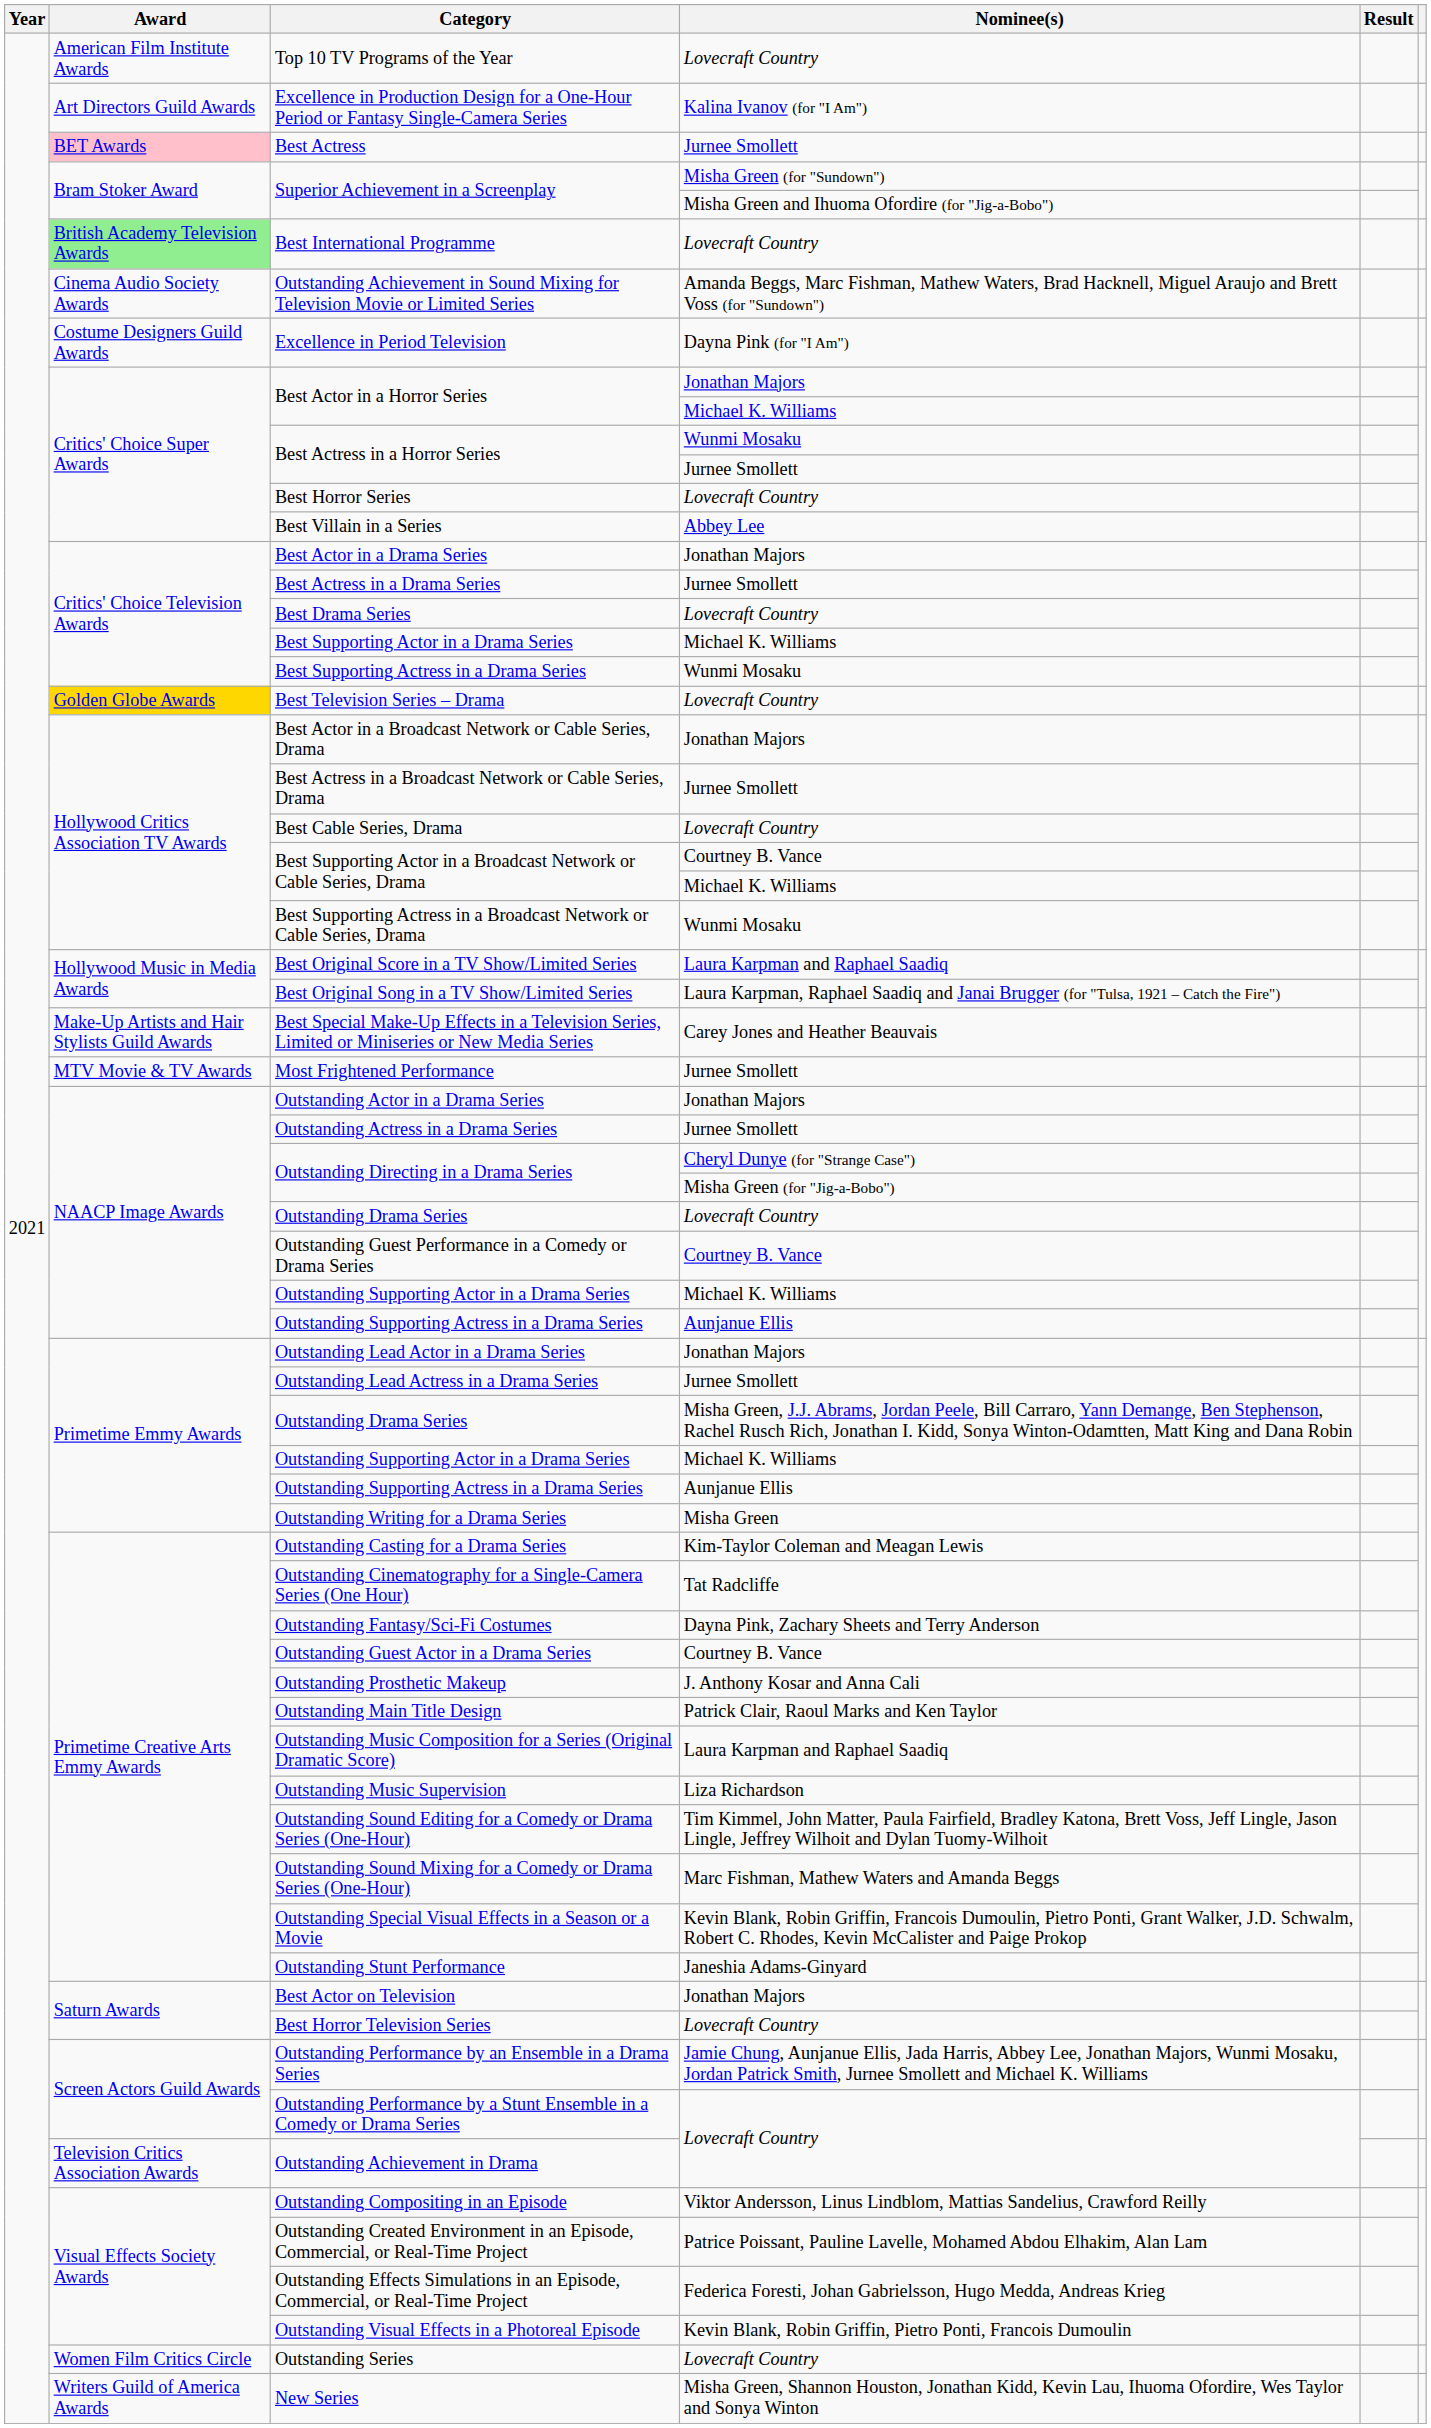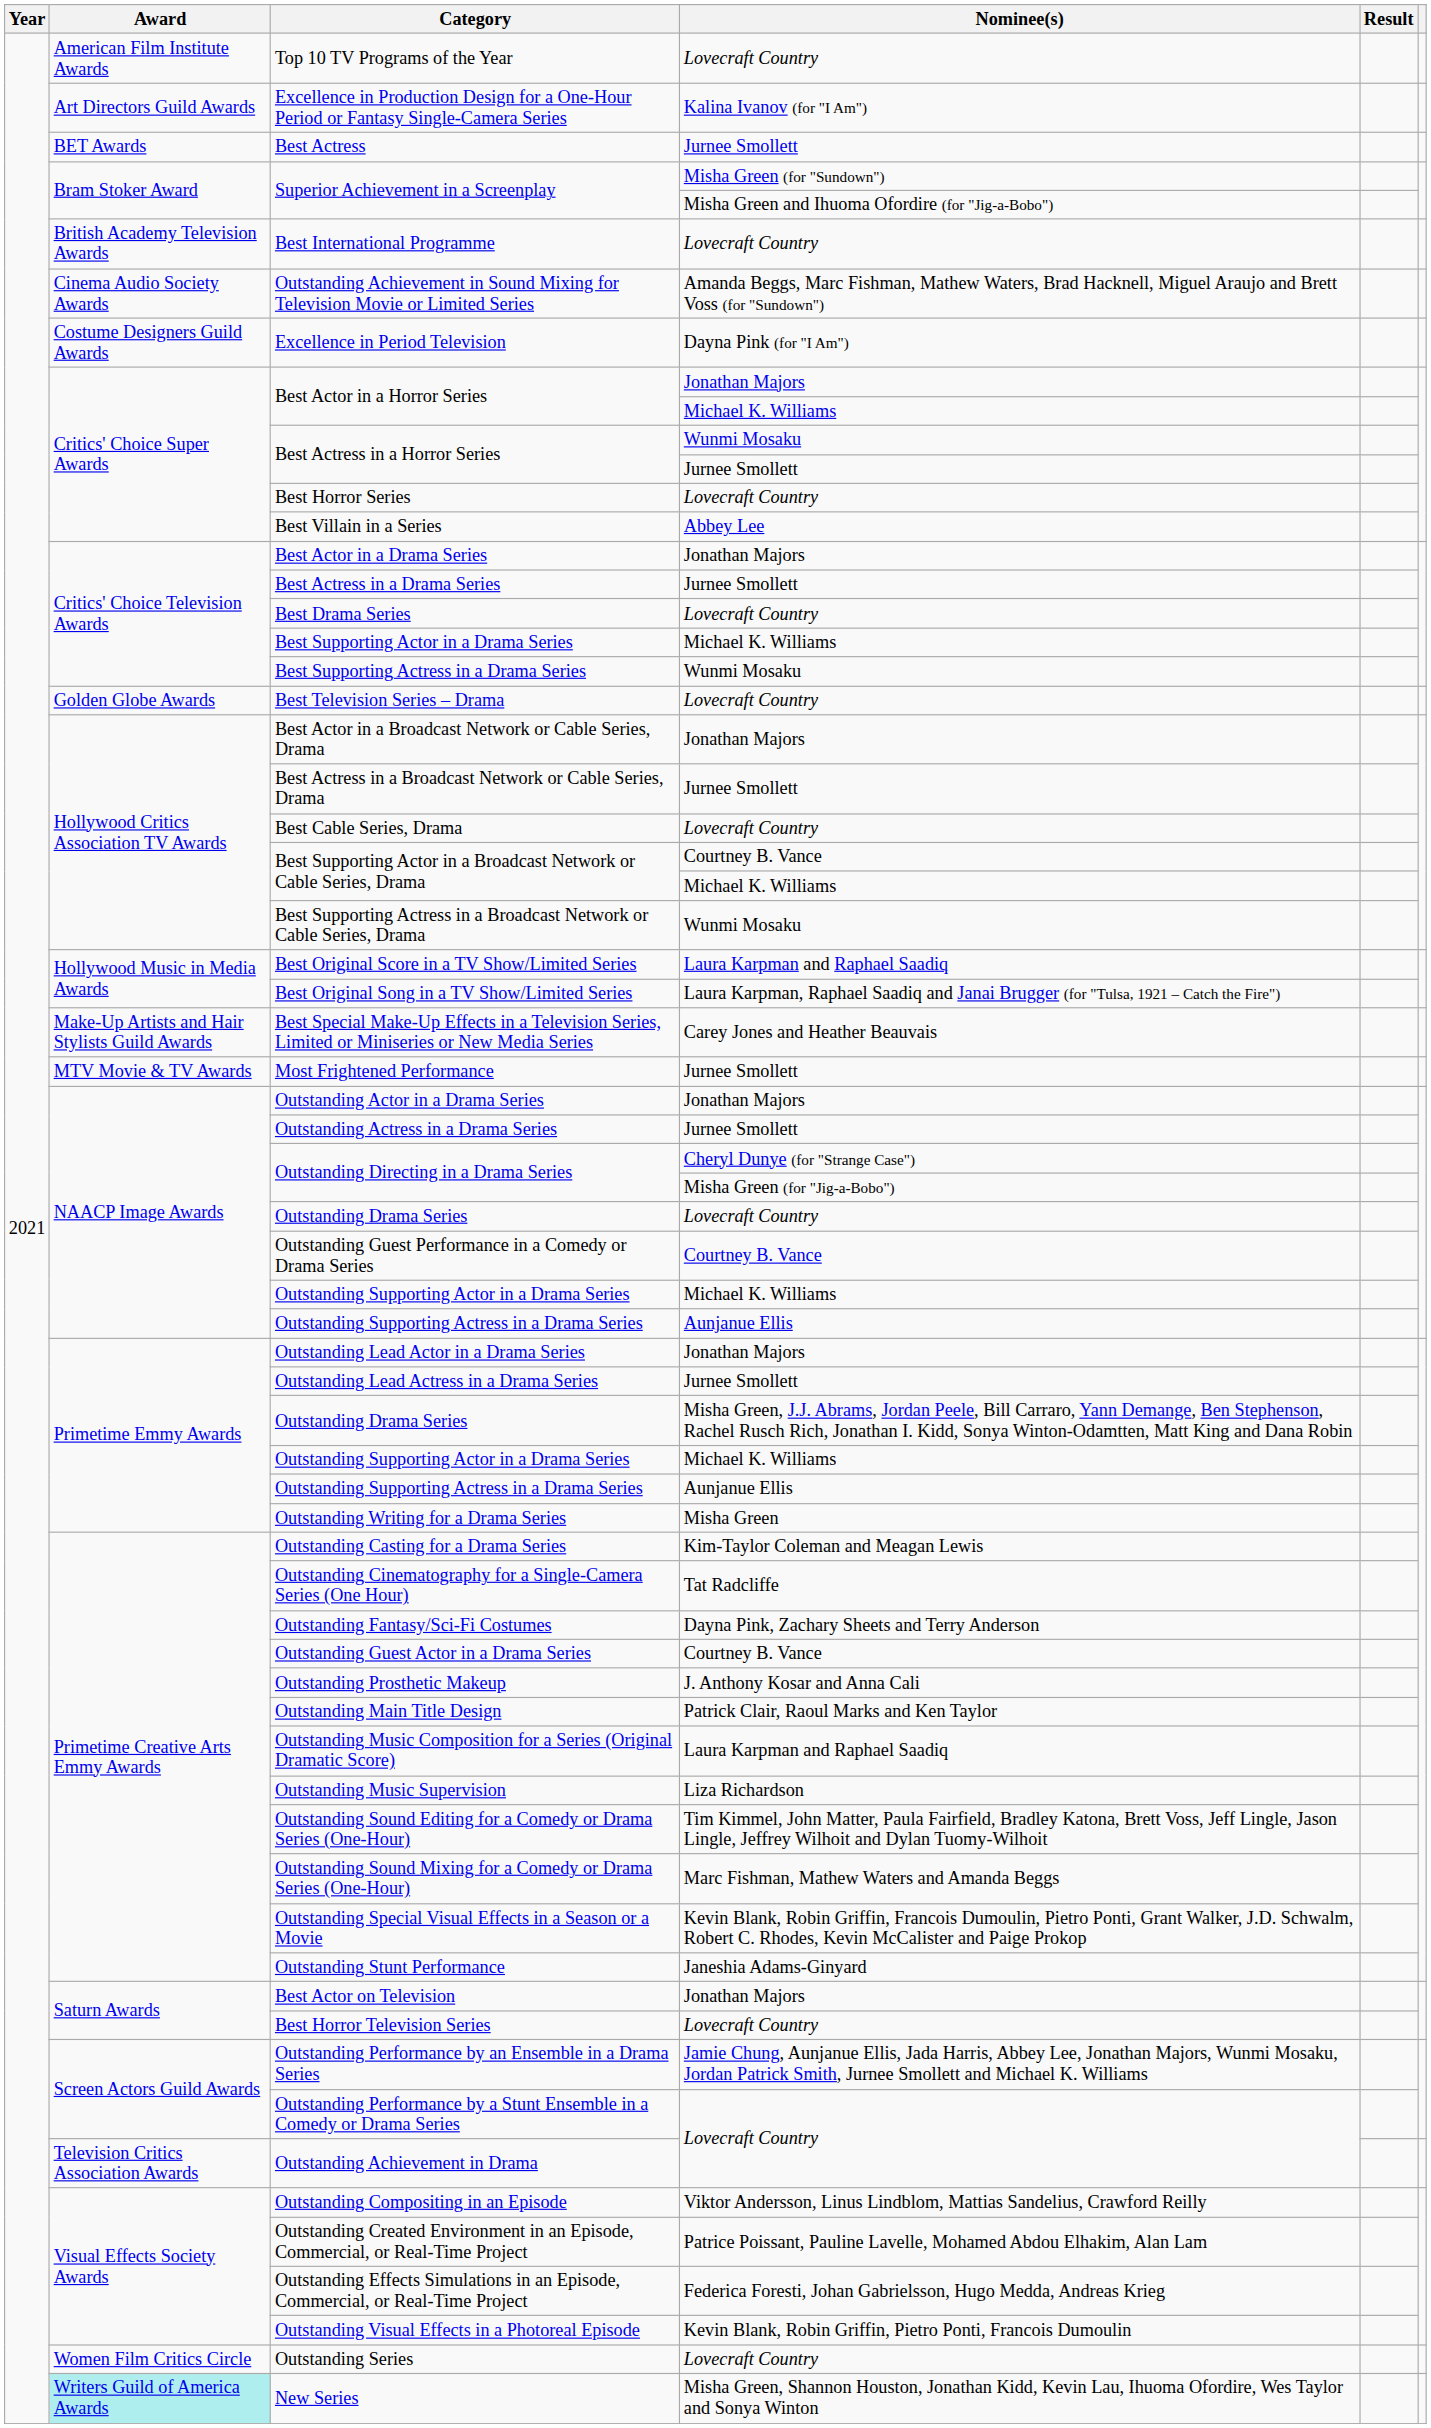Best Actress | Award: pink background -> no background
Best International Programme | Award: lightgreen background -> no background
Best Television Series – Drama | Award: gold background -> no background
New Series | Award: no background -> paleturquoise background
